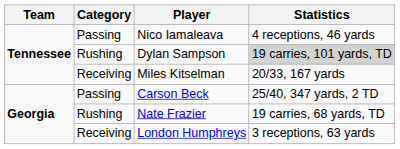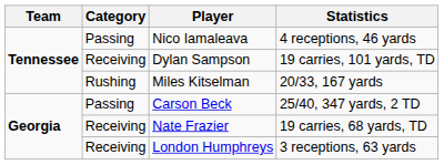Dylan Sampson | Category: Rushing -> Receiving
Dylan Sampson | Statistics: lightgrey background -> no background
Miles Kitselman | Category: Receiving -> Rushing
Nate Frazier | Category: Rushing -> Receiving
